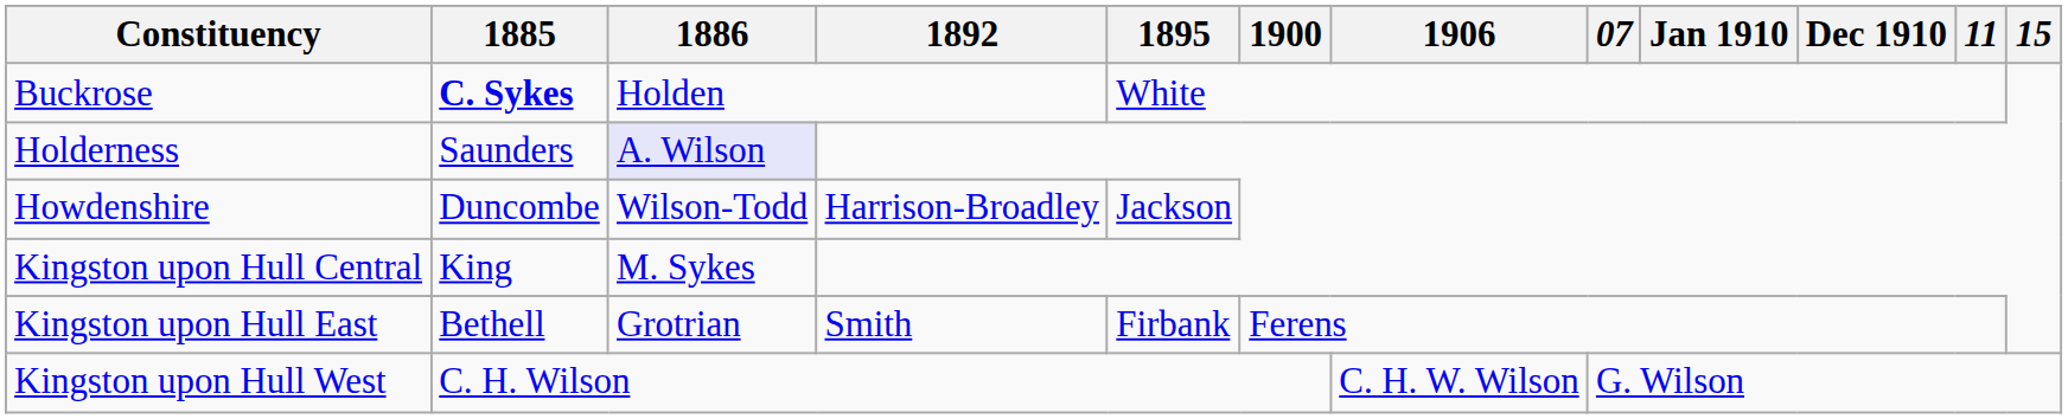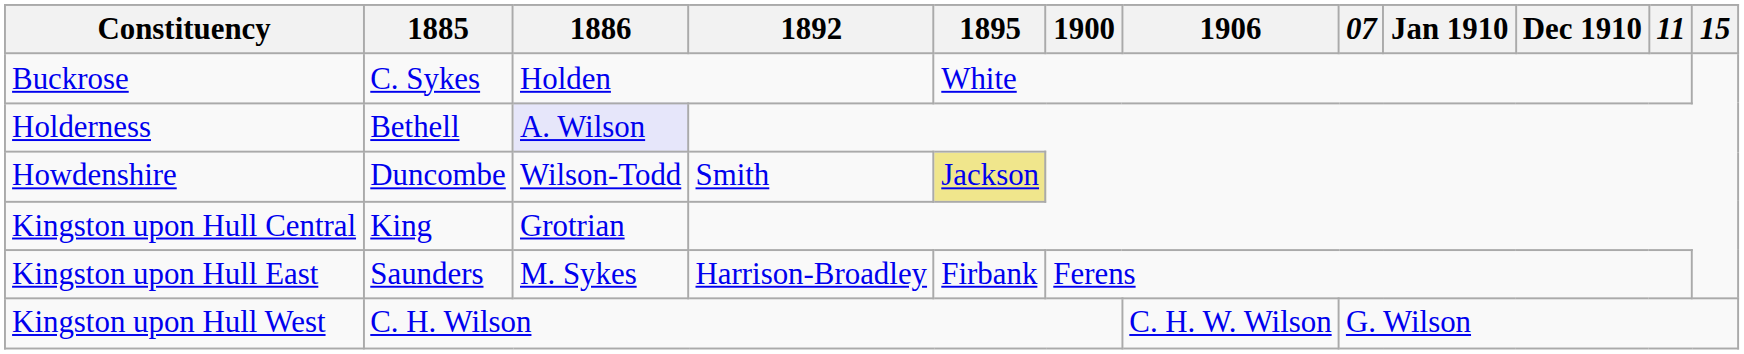Buckrose | 1885: bold -> normal
Holderness | 1885: Saunders -> Bethell
Howdenshire | 1892: Harrison-Broadley -> Smith
Howdenshire | 1895: no background -> khaki background
Kingston upon Hull Central | 1886: M. Sykes -> Grotrian
Kingston upon Hull East | 1885: Bethell -> Saunders
Kingston upon Hull East | 1886: Grotrian -> M. Sykes
Kingston upon Hull East | 1892: Smith -> Harrison-Broadley
